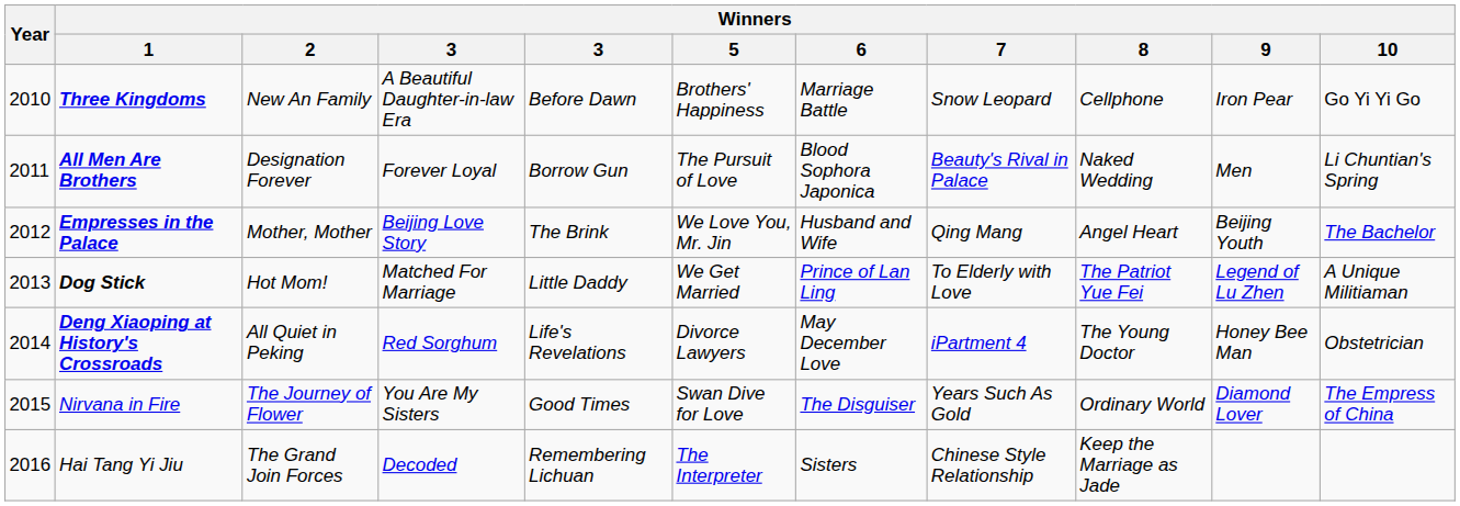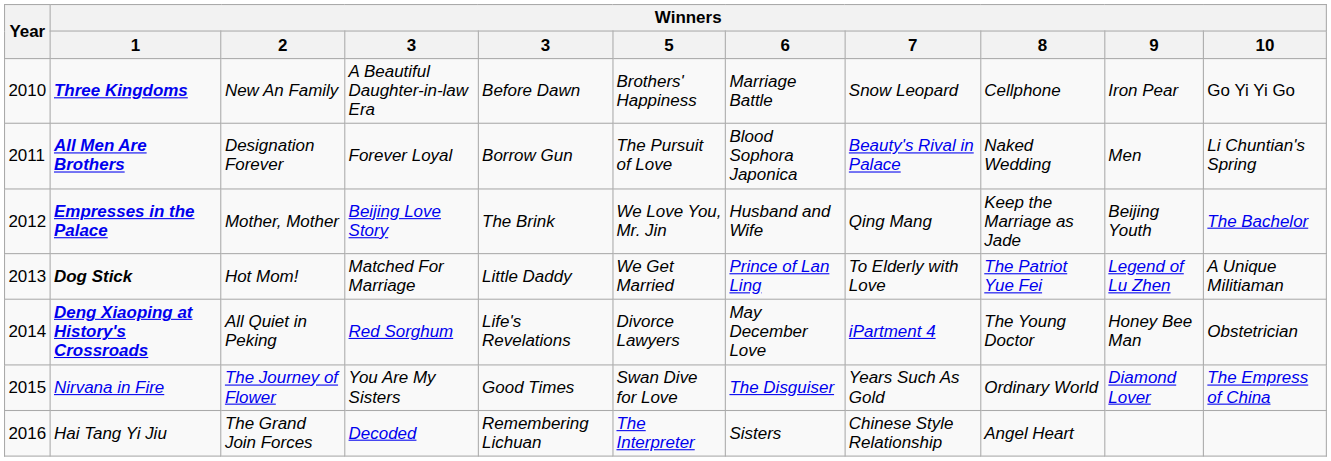Empresses in the Palace | Winners / 8: Angel Heart -> Keep the Marriage as Jade
Hai Tang Yi Jiu | Winners / 8: Keep the Marriage as Jade -> Angel Heart
